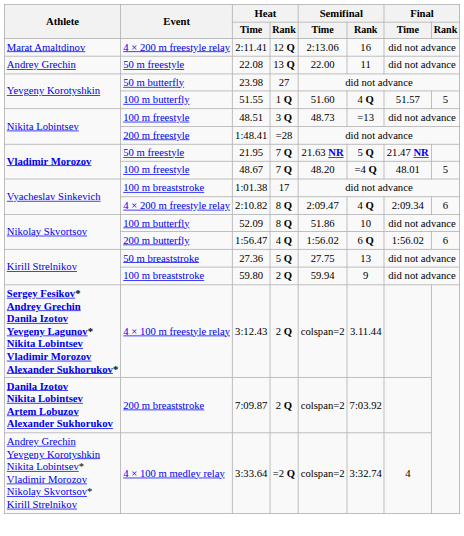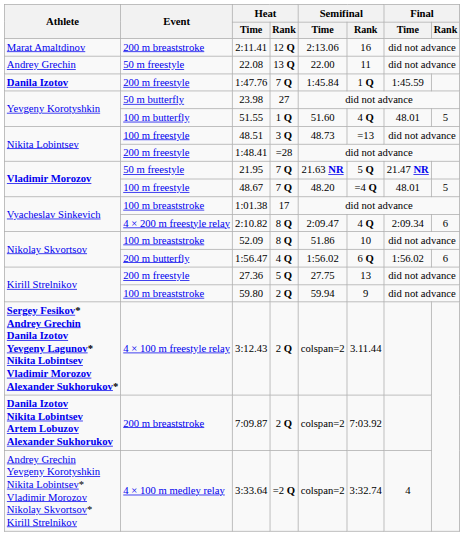2:11.41 | Event: 4 × 200 m freestyle relay -> 200 m breaststroke
+ row: Danila Izotov | 200 m freestyle | 1:47.76 | 7 Q | 1:45.84 | 1 Q | 1:45.59
51.55 | Final / Time: 51.57 -> 48.01
52.09 | Event: 100 m butterfly -> 100 m breaststroke
27.36 | Event: 50 m breaststroke -> 200 m freestyle
